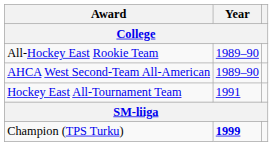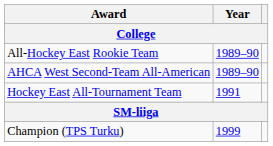Champion (TPS Turku) | Year: bold -> normal
